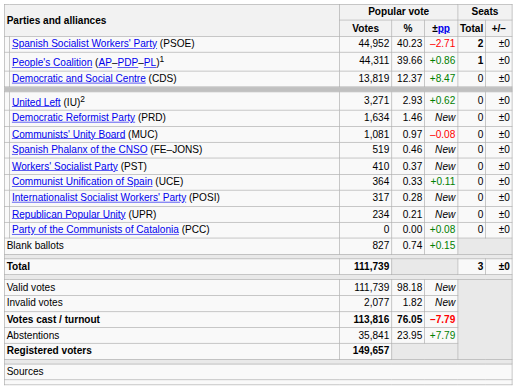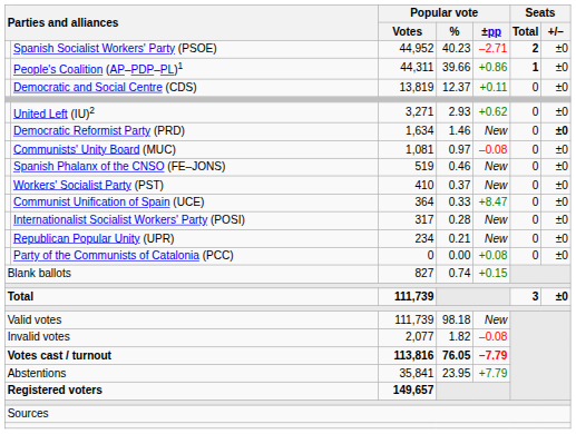Democratic and Social Centre (CDS) | Popular vote / ±pp: +8.47 -> +0.11
Democratic Reformist Party (PRD) | Seats / +/−: normal -> bold
Communist Unification of Spain (UCE) | Popular vote / ±pp: +0.11 -> +8.47
Invalid votes | Popular vote / ±pp: New -> –0.08
